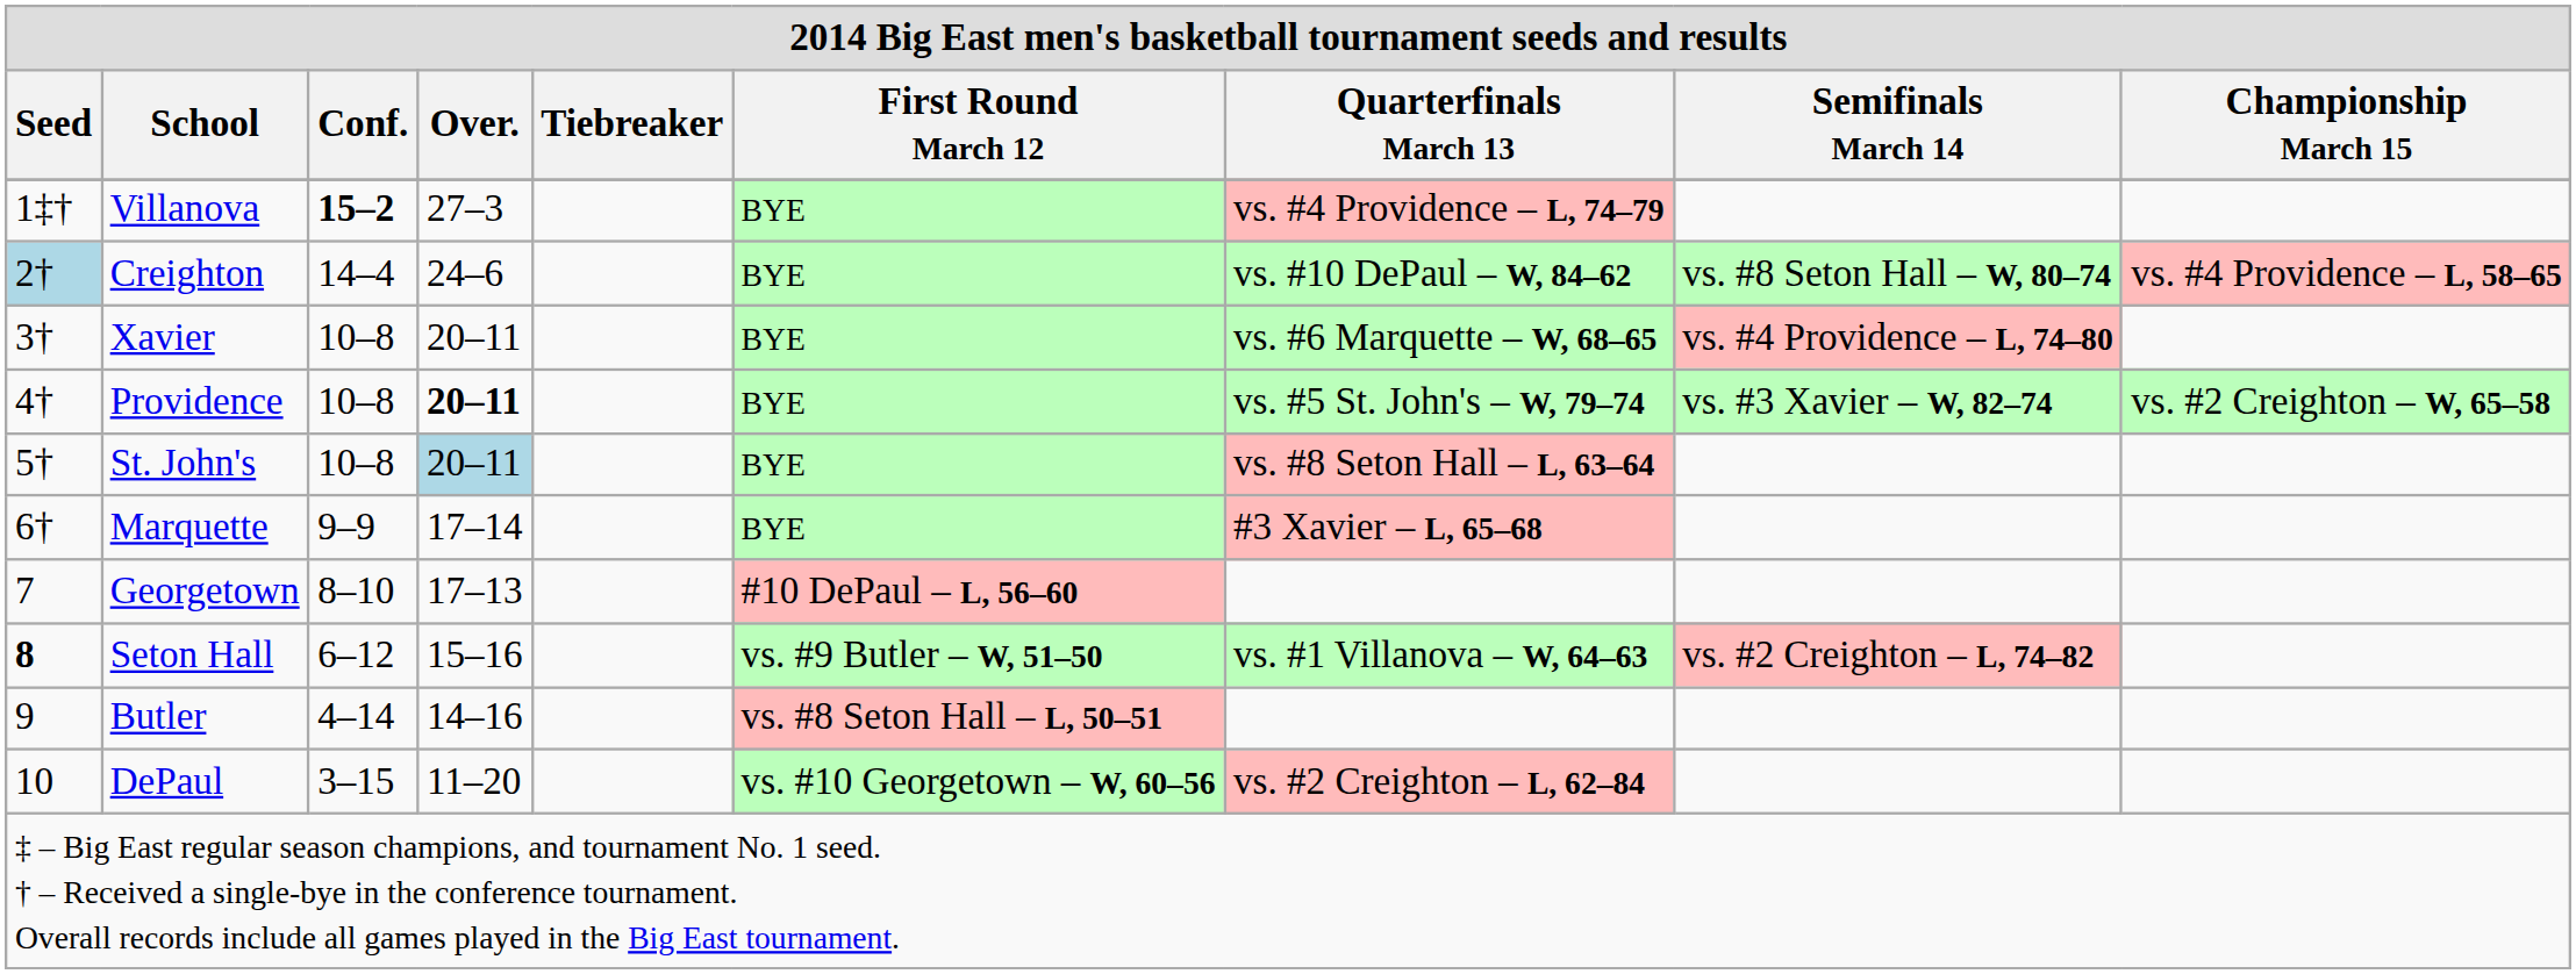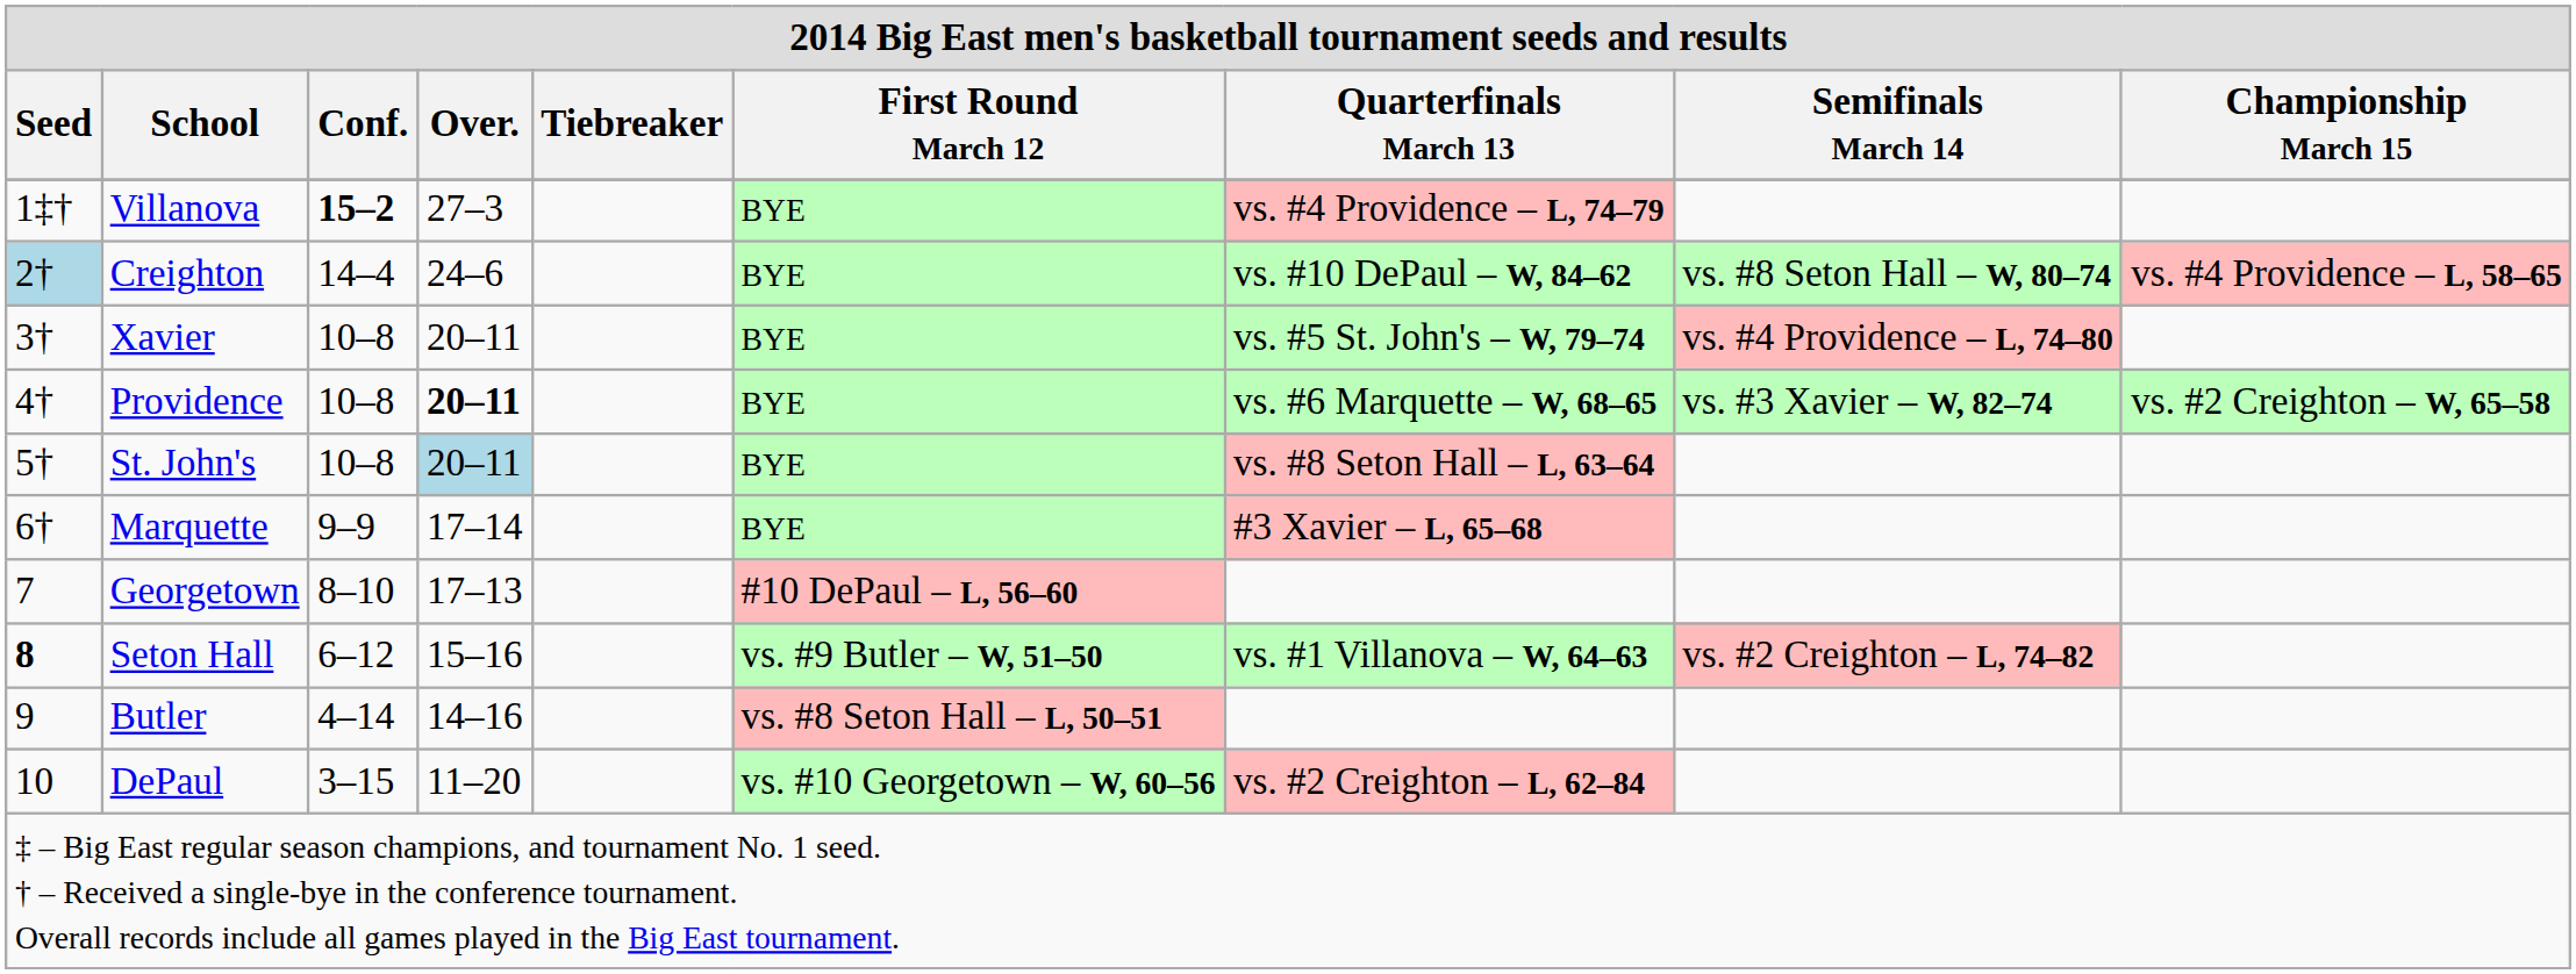Xavier | Quarterfinals March 13: vs. #6 Marquette – W, 68–65 -> vs. #5 St. John's – W, 79–74
Providence | Quarterfinals March 13: vs. #5 St. John's – W, 79–74 -> vs. #6 Marquette – W, 68–65
